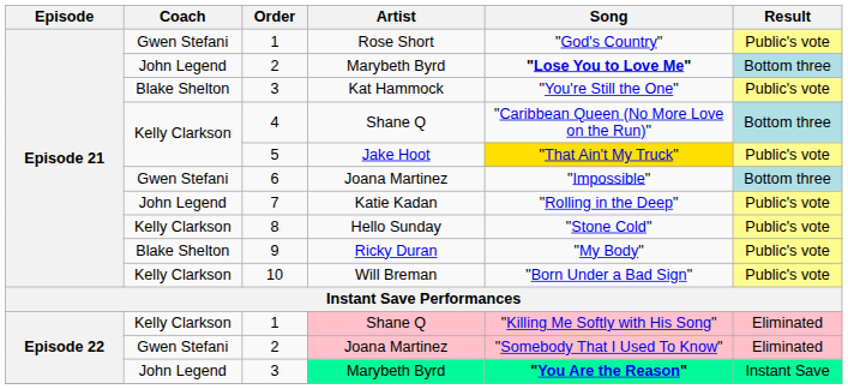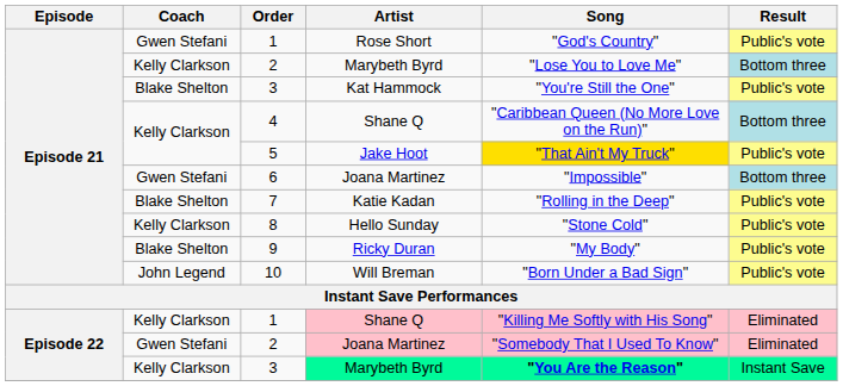2 / Marybeth Byrd | Coach: John Legend -> Kelly Clarkson
2 / Marybeth Byrd | Song: bold -> normal
7 | Coach: John Legend -> Blake Shelton
10 | Coach: Kelly Clarkson -> John Legend
3 / Marybeth Byrd | Coach: John Legend -> Kelly Clarkson
